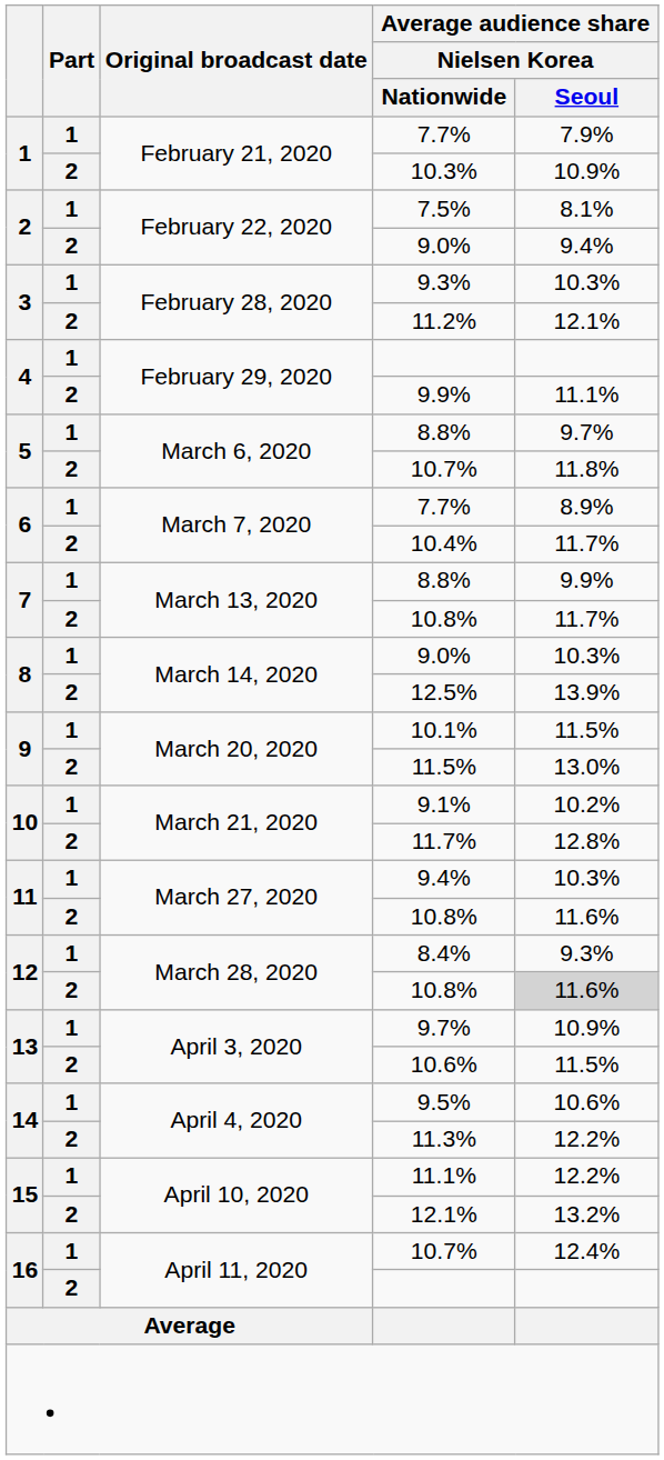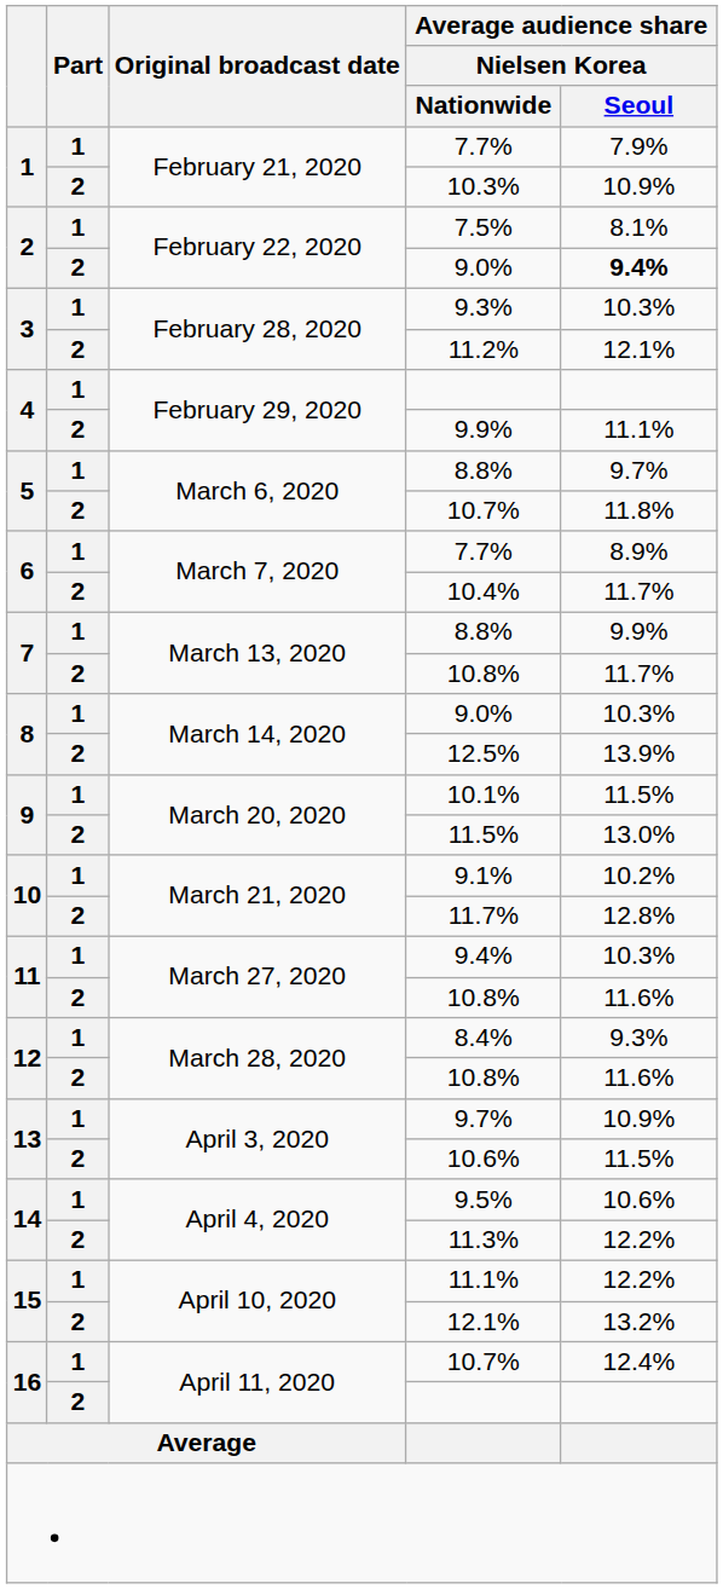2 / 9.0% | Average audience share / Nielsen Korea / Seoul: normal -> bold
12 / 10.8% | Average audience share / Nielsen Korea / Seoul: lightgrey background -> no background
